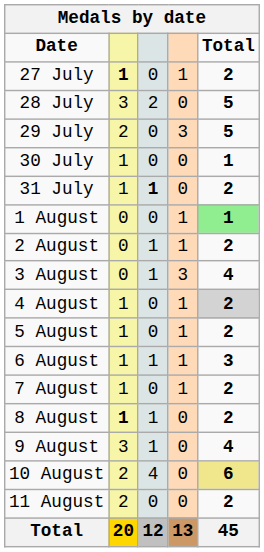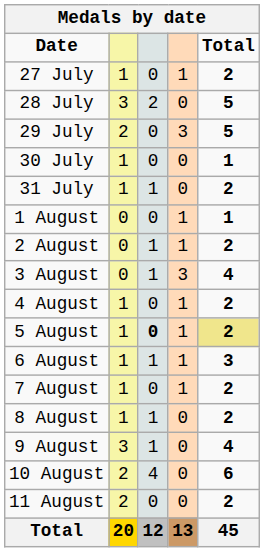27 July | column 2: bold -> normal
31 July | column 3: bold -> normal
1 August | Total: lightgreen background -> no background
4 August | Total: lightgrey background -> no background
5 August | column 3: normal -> bold
5 August | Total: no background -> khaki background
8 August | column 2: bold -> normal
10 August | Total: khaki background -> no background
